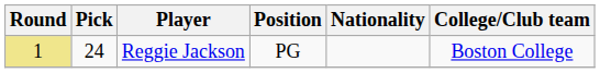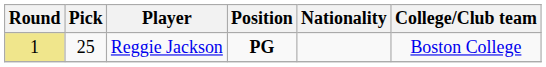Reggie Jackson | Pick: 24 -> 25
Reggie Jackson | Position: normal -> bold
